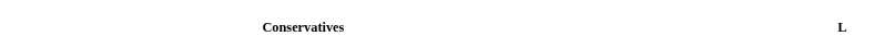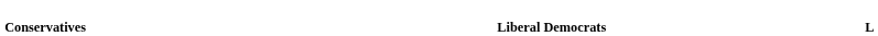+ column: 11 | Liberal Democrats
